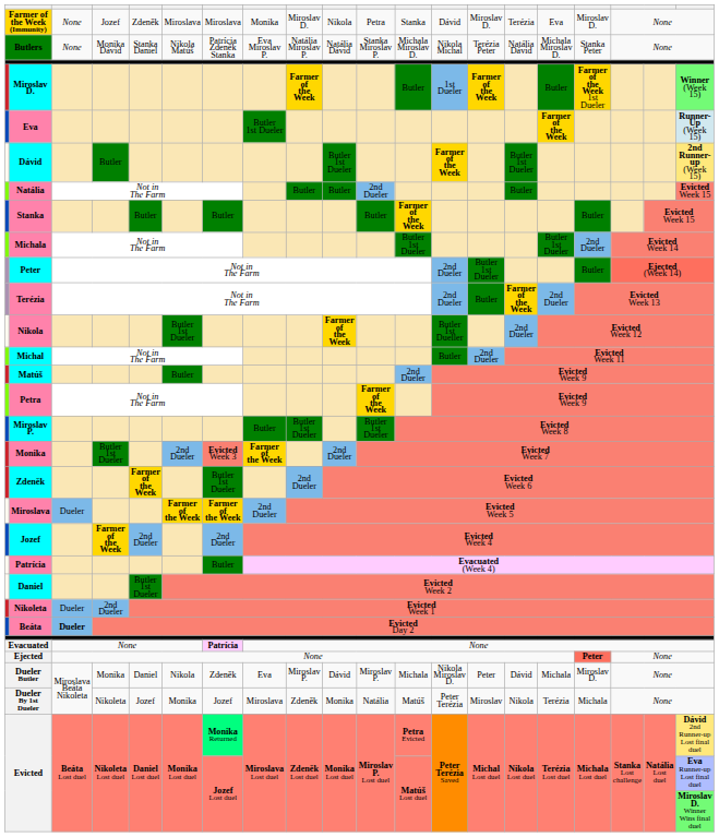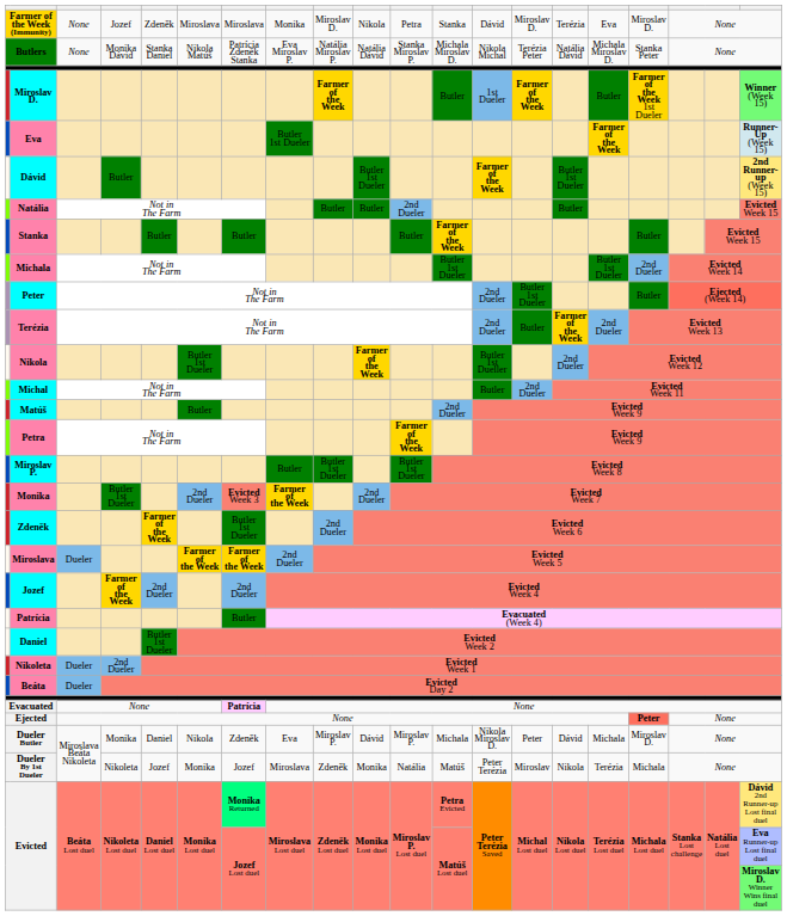Beáta | column 3: bold -> normal
